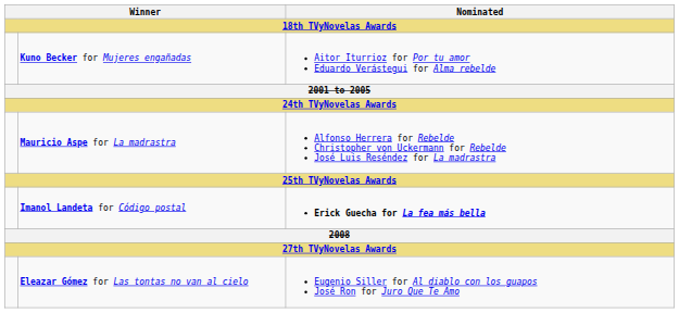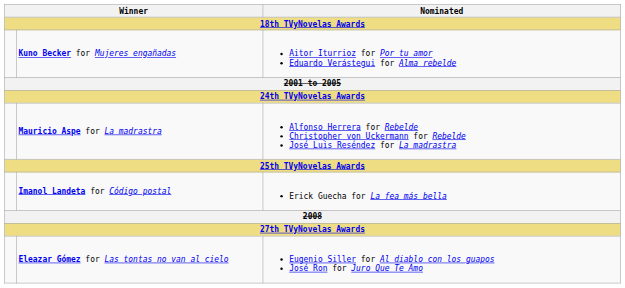Imanol Landeta for Código postal | Nominated: bold -> normal
